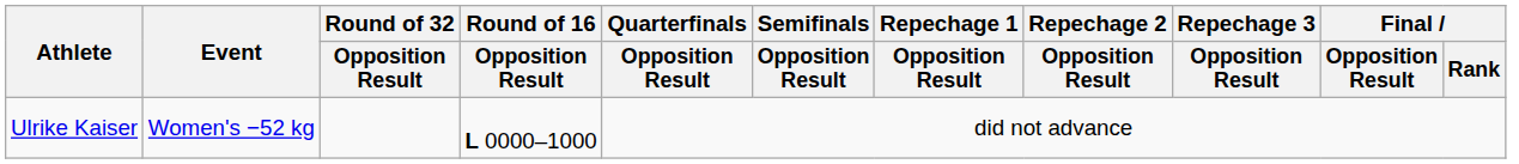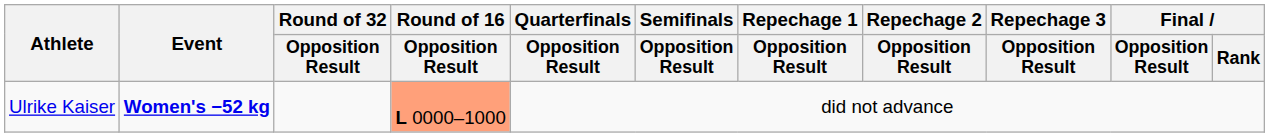Ulrike Kaiser | Event: normal -> bold
Ulrike Kaiser | Round of 16 / Opposition Result: no background -> lightsalmon background
